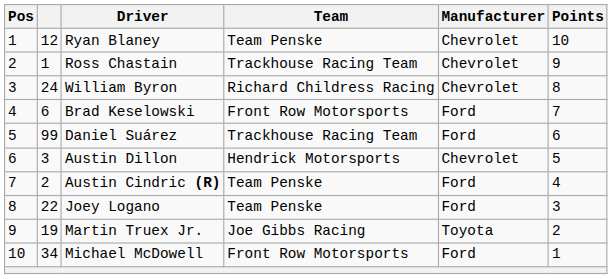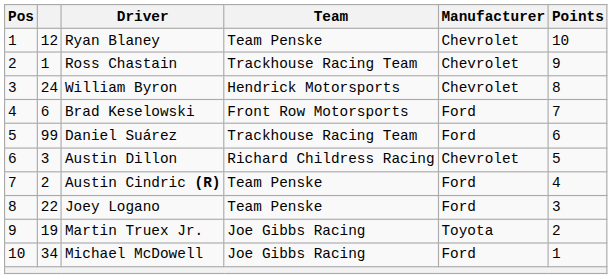William Byron | Team: Richard Childress Racing -> Hendrick Motorsports
Austin Dillon | Team: Hendrick Motorsports -> Richard Childress Racing
Michael McDowell | Team: Front Row Motorsports -> Joe Gibbs Racing
